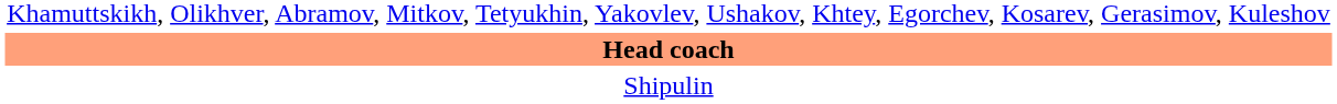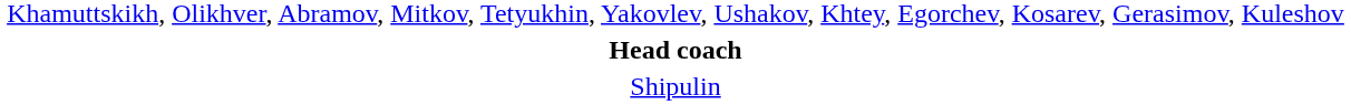row 2 | column 1: lightsalmon background -> no background
